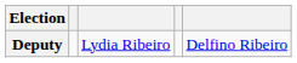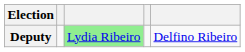Deputy | column 3: no background -> lightgreen background
